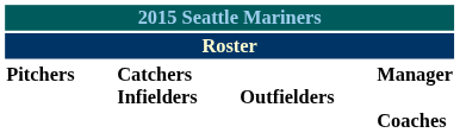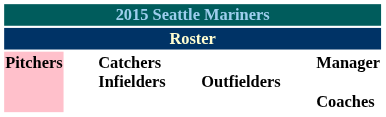Pitchers | column 1: no background -> pink background
